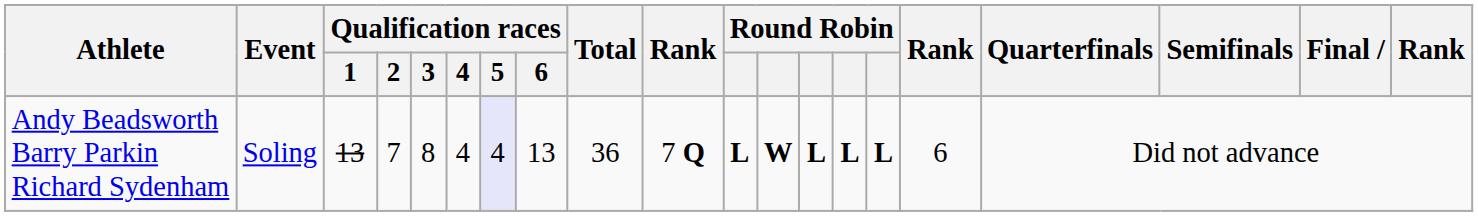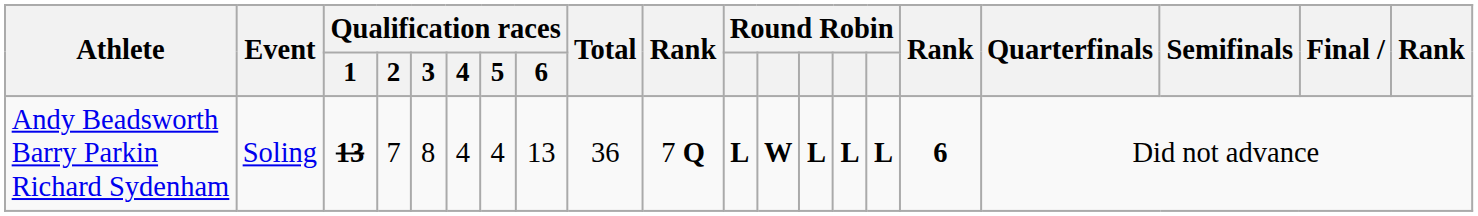Andy Beadsworth Barry Parkin Richard Sydenham | Qualification races / 1: normal -> bold
Andy Beadsworth Barry Parkin Richard Sydenham | Qualification races / 5: lavender background -> no background
Andy Beadsworth Barry Parkin Richard Sydenham | column 16: normal -> bold
